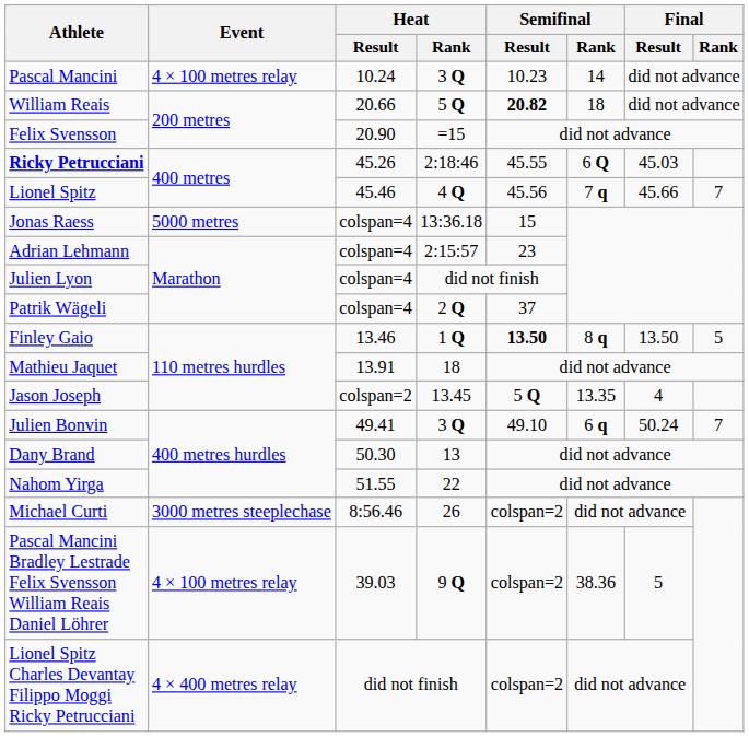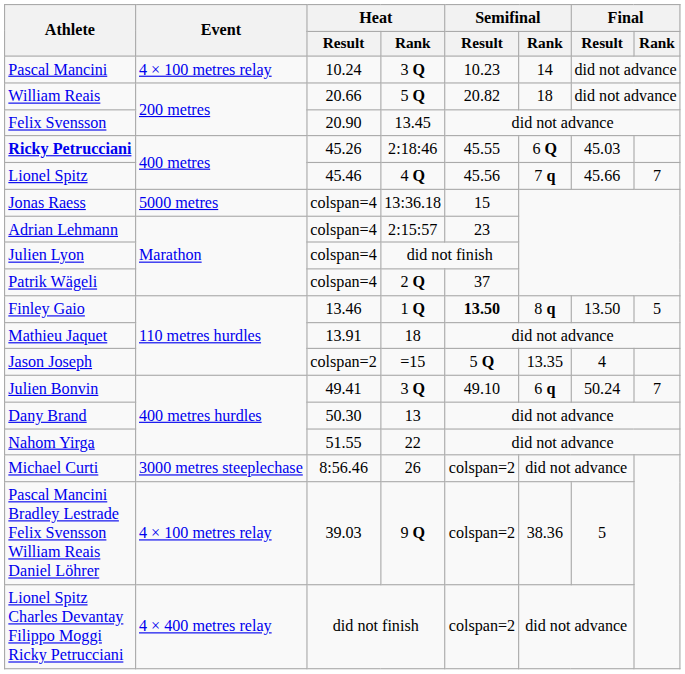William Reais | Semifinal / Result: bold -> normal
Felix Svensson | Heat / Rank: =15 -> 13.45
Jason Joseph | Heat / Rank: 13.45 -> =15
